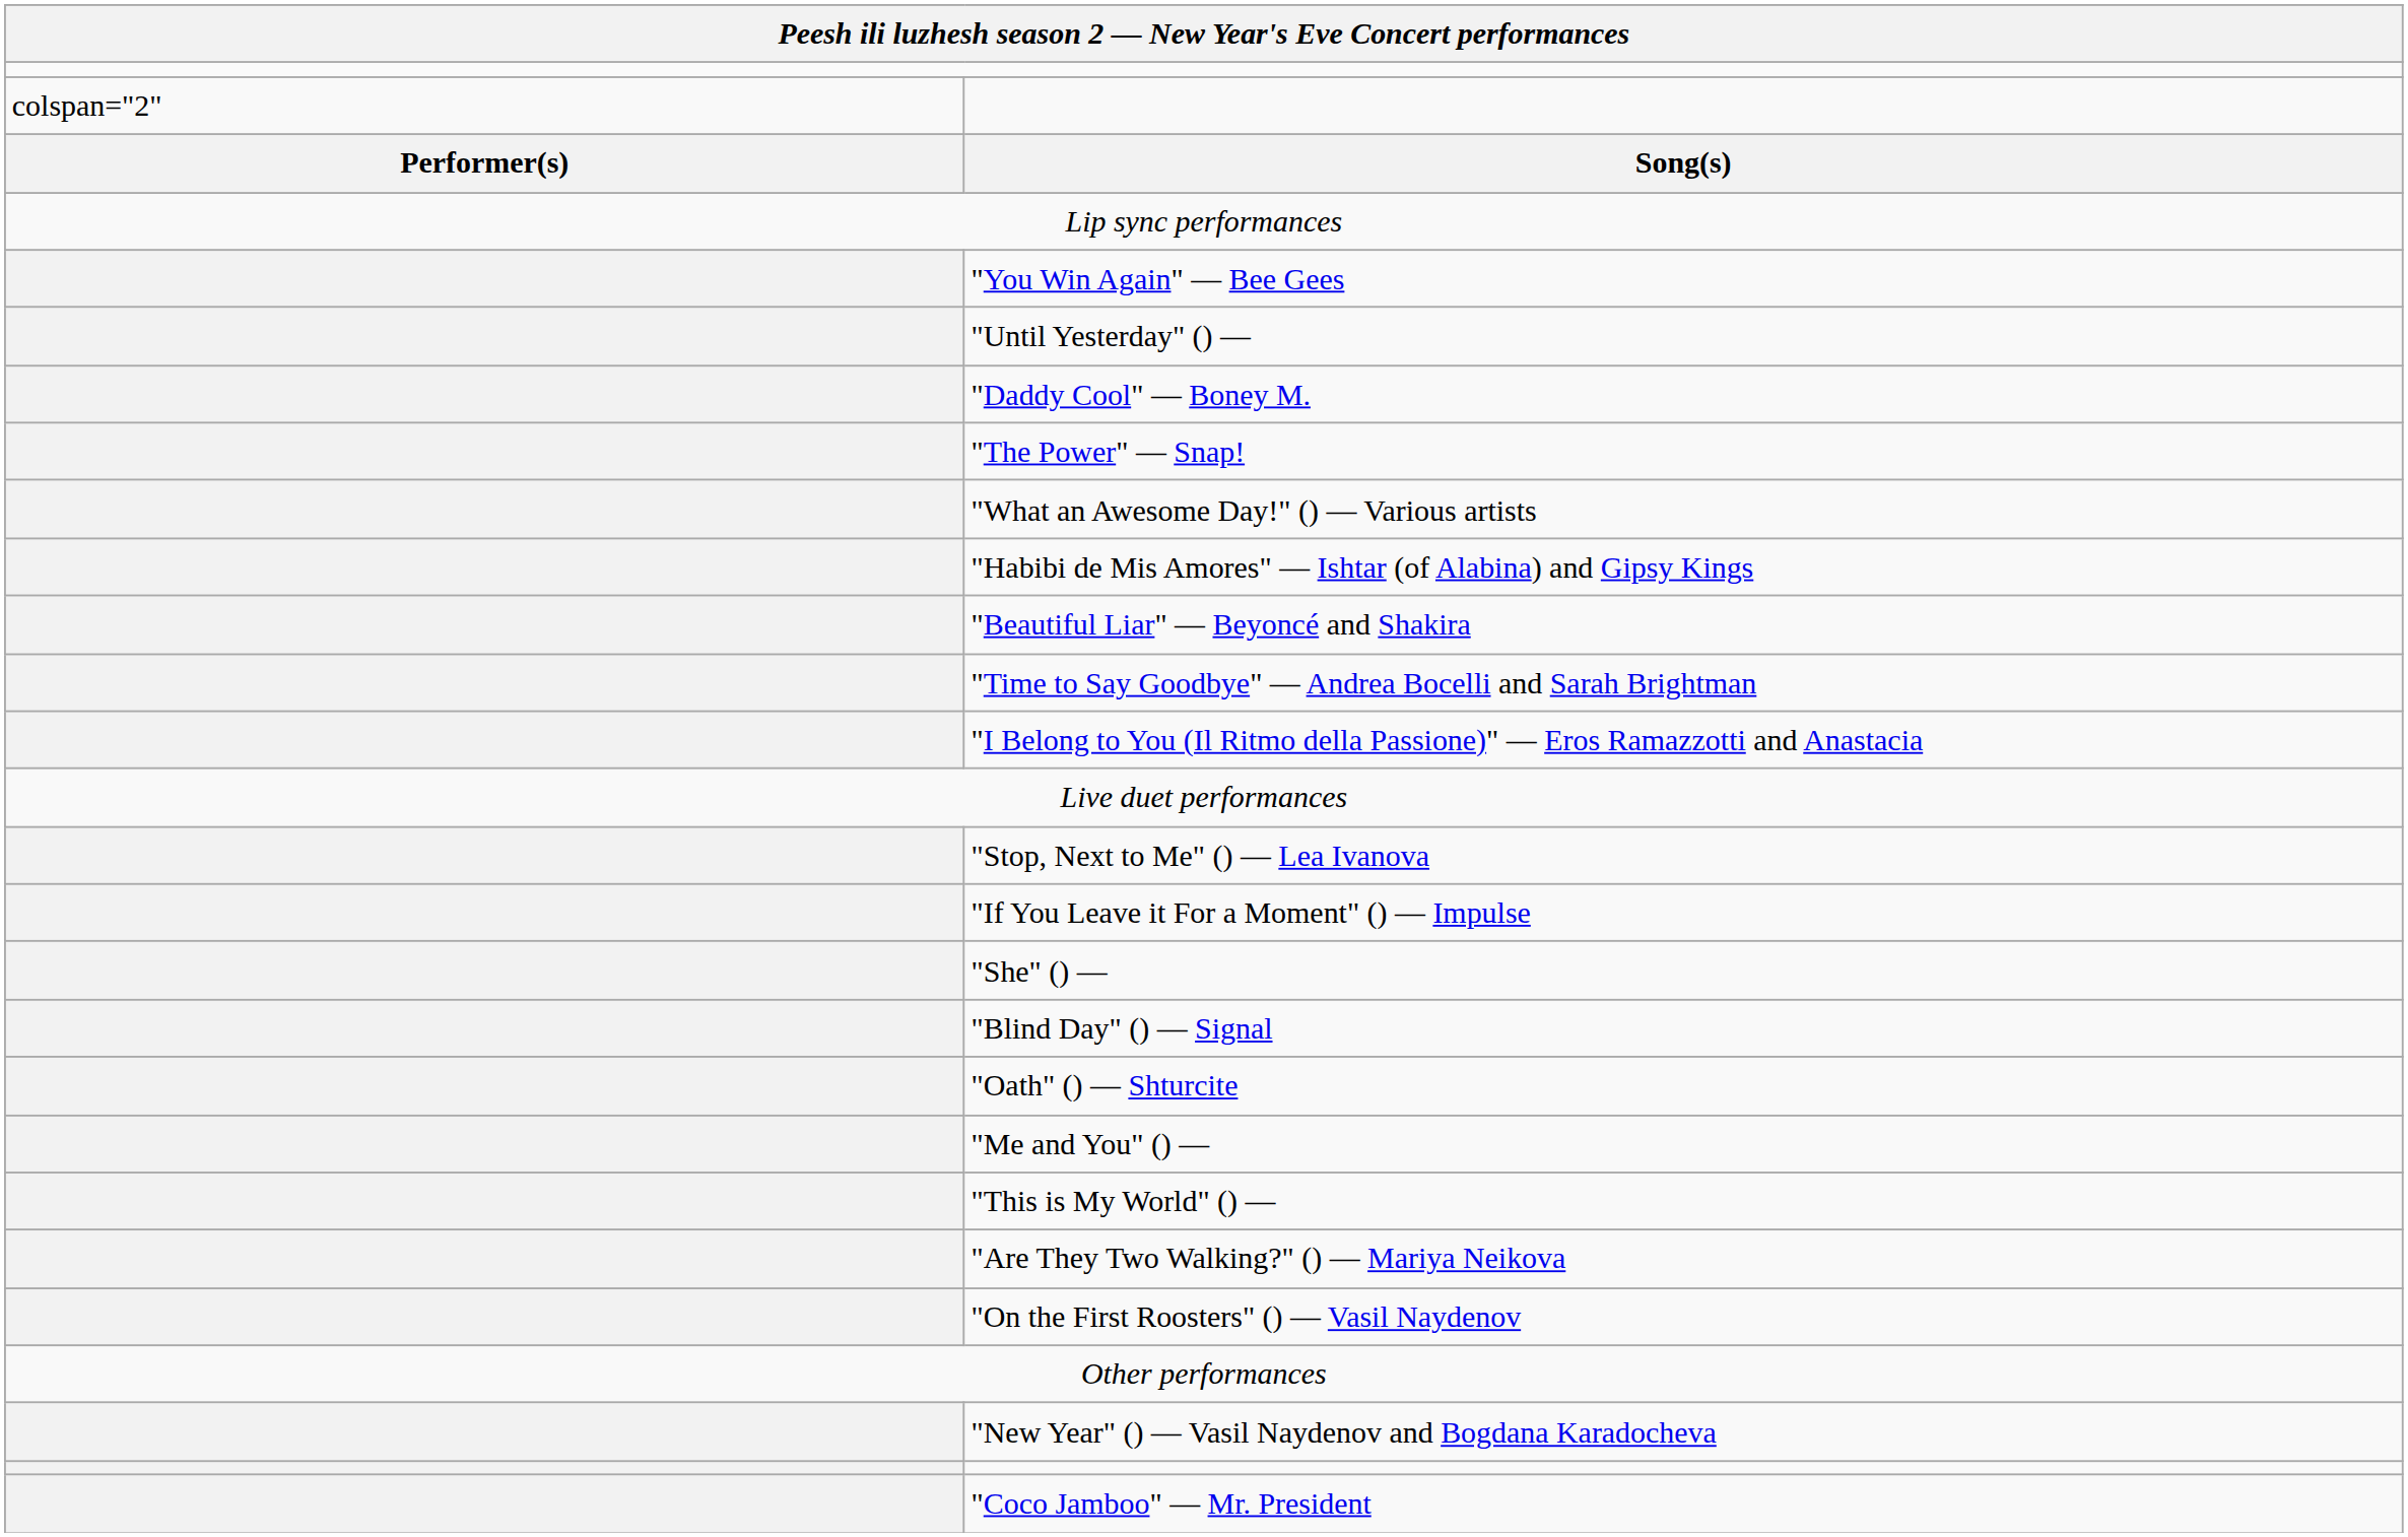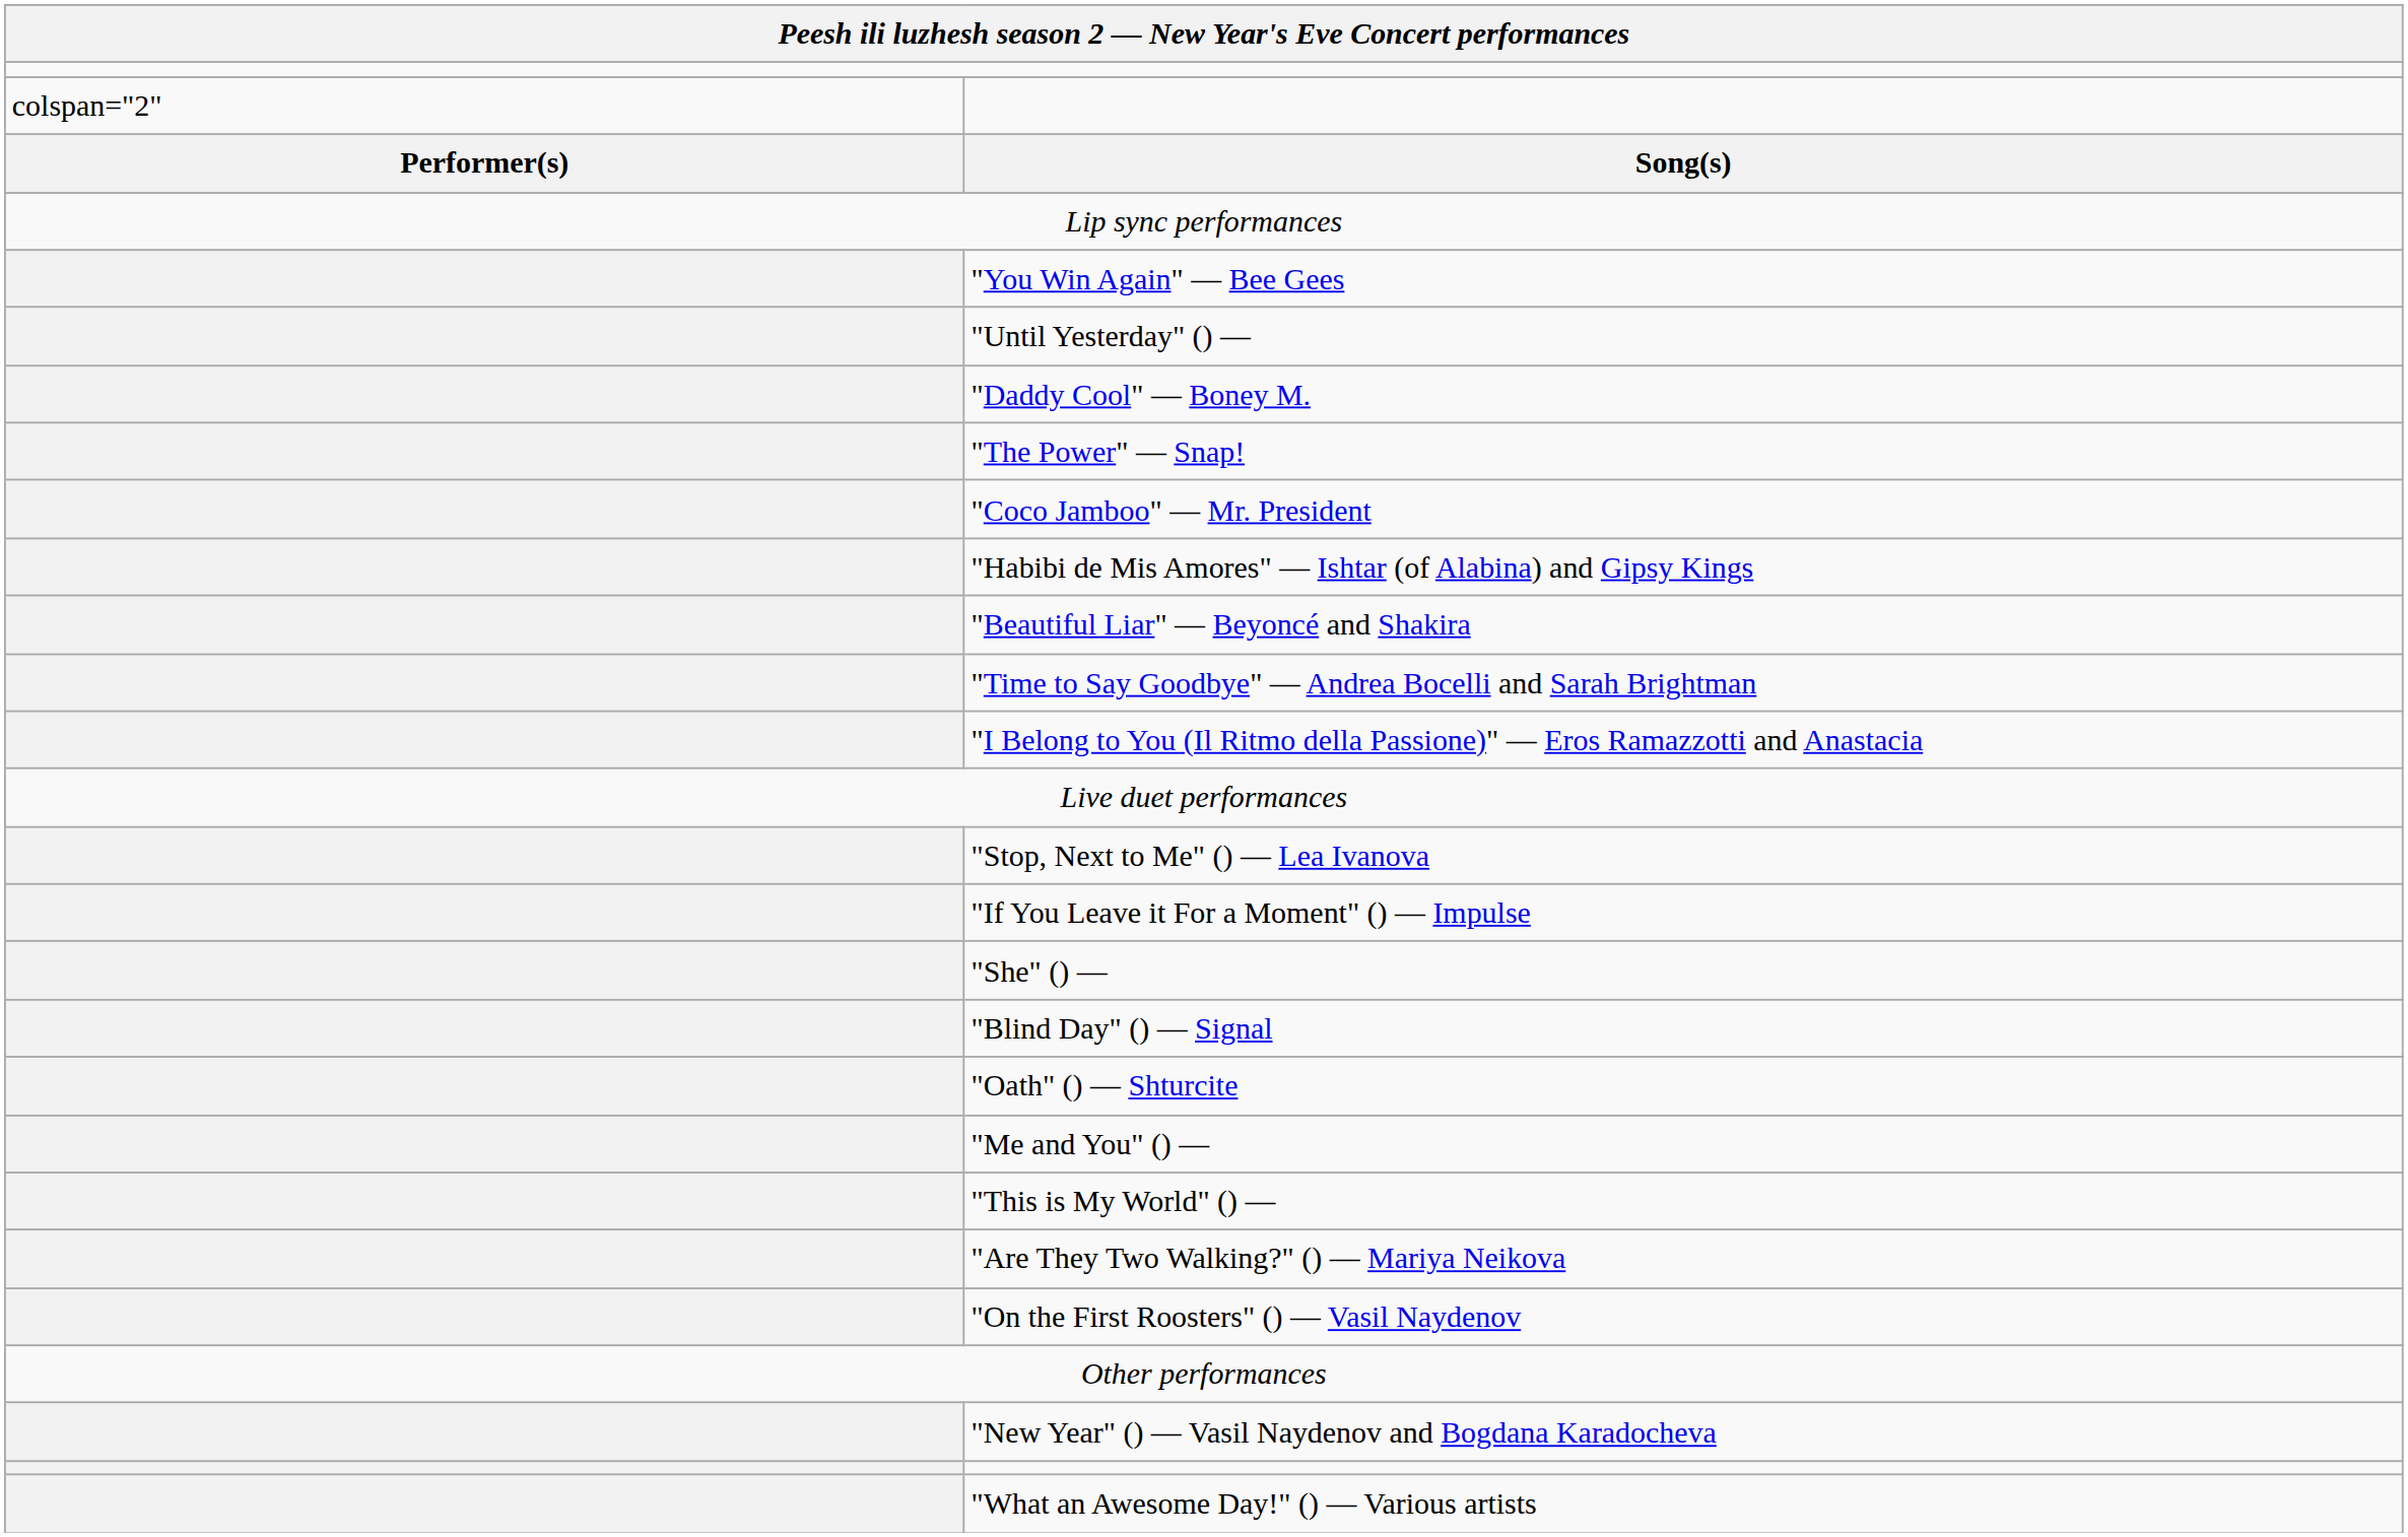row 10 | column 2: "What an Awesome Day!" () — Various artists -> "Coco Jamboo" — Mr. President
row 28 | column 2: "Coco Jamboo" — Mr. President -> "What an Awesome Day!" () — Various artists
